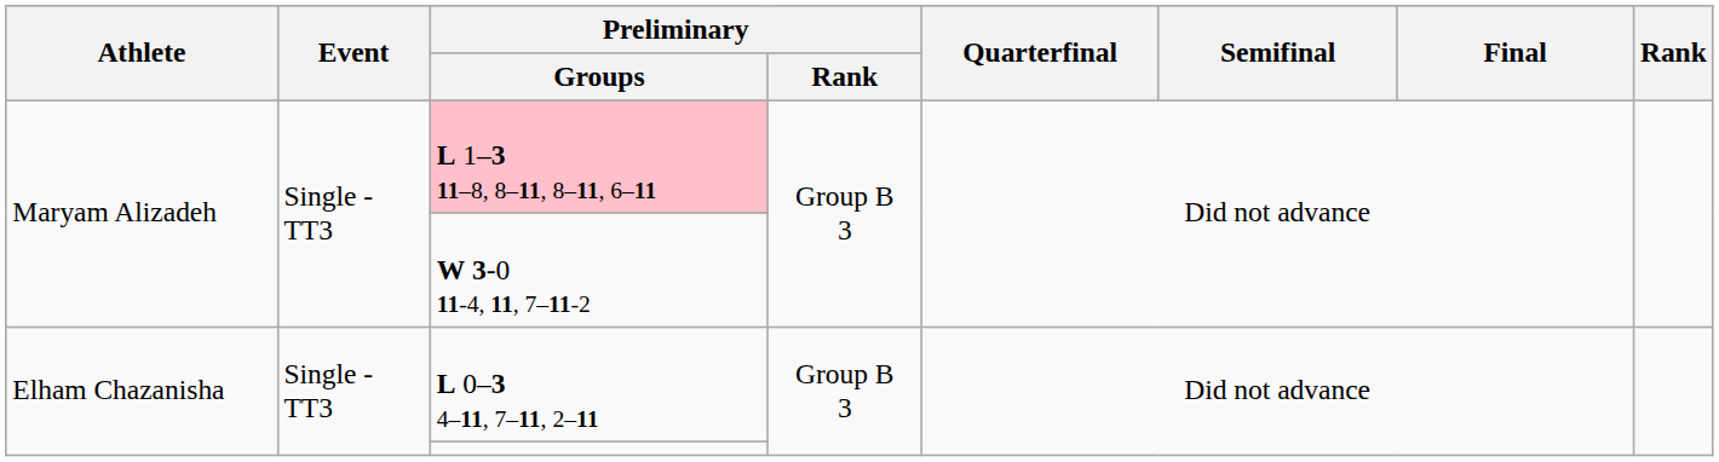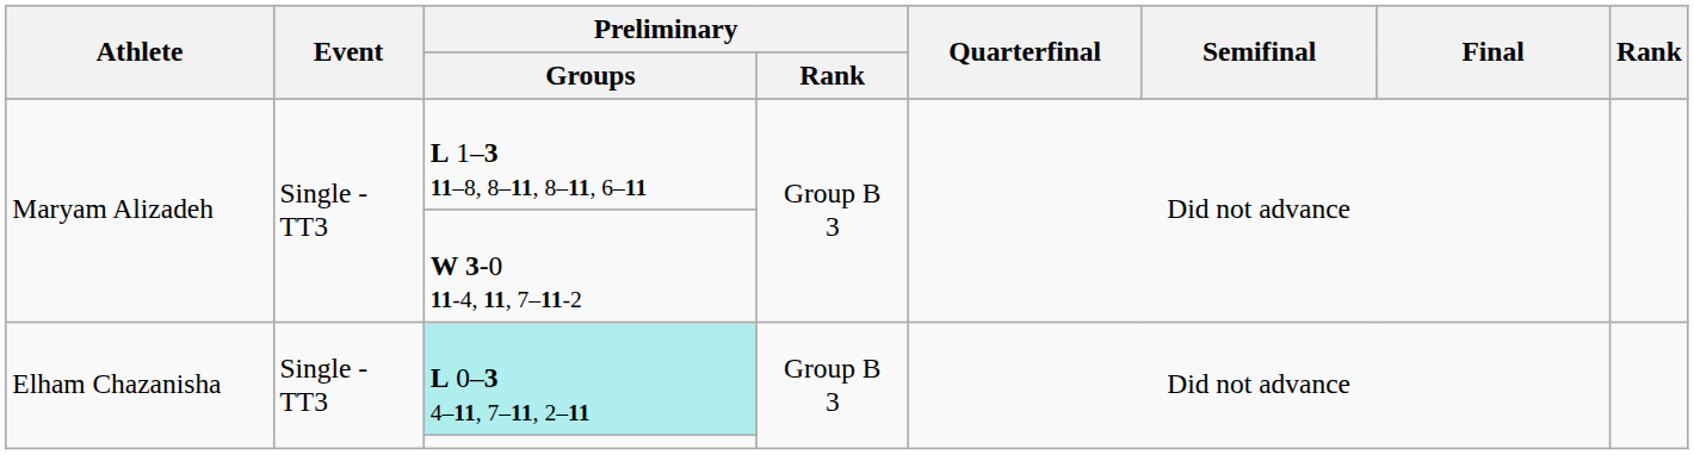L 1–3 11–8, 8–11, 8–11, 6–11 | Preliminary / Groups: pink background -> no background
L 0–3 4–11, 7–11, 2–11 | Preliminary / Groups: no background -> paleturquoise background
